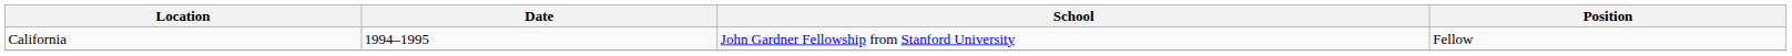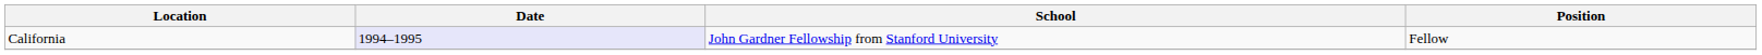California | Date: no background -> lavender background
